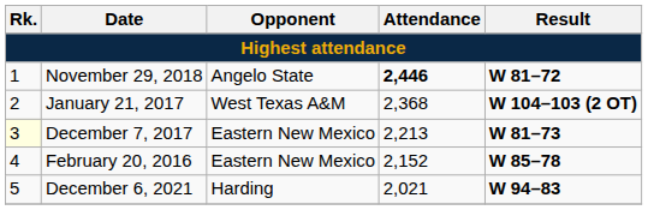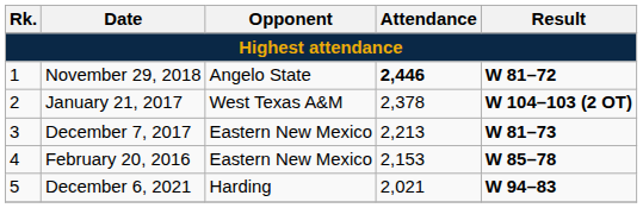January 21, 2017 | Attendance: 2,368 -> 2,378
December 7, 2017 | Rk.: lightyellow background -> no background
February 20, 2016 | Attendance: 2,152 -> 2,153
